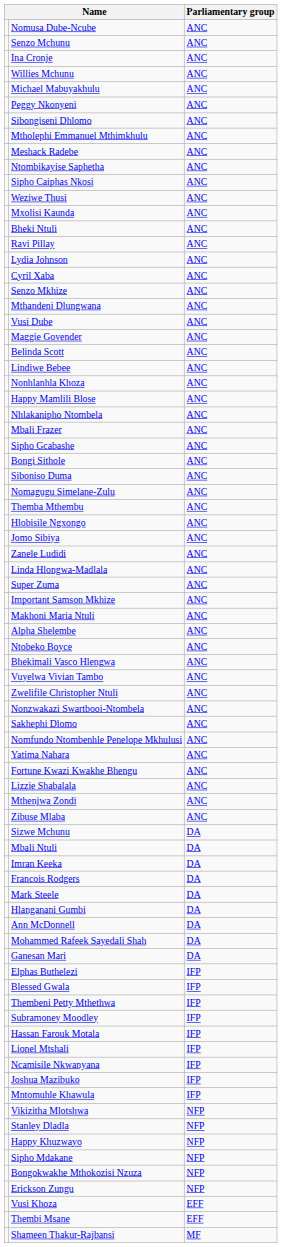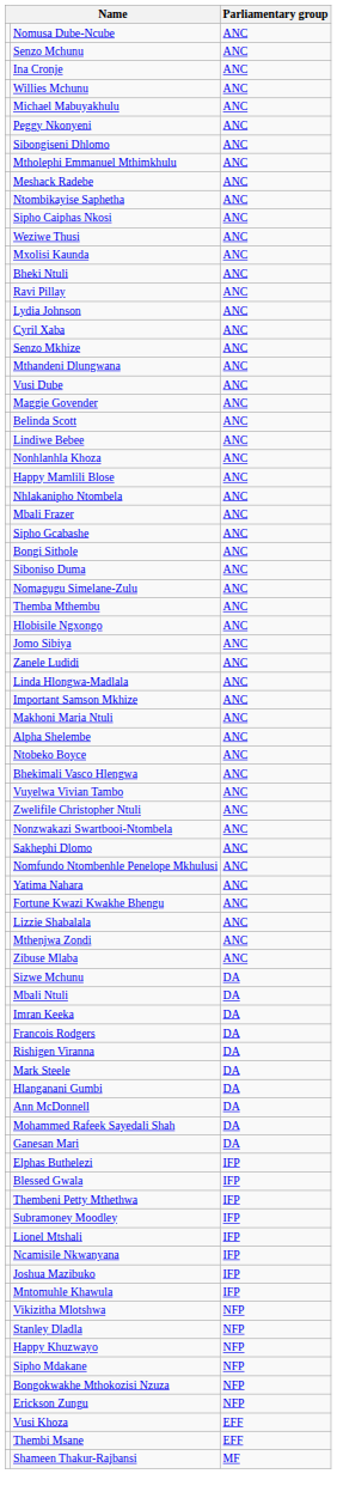- row: Super Zuma | ANC
+ row: Rishigen Viranna | DA
- row: Hassan Farouk Motala | IFP
